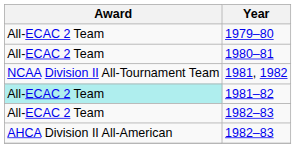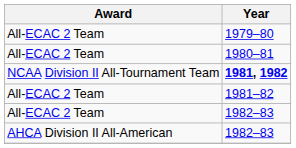row 4 | Year: normal -> bold
row 5 | Award: paleturquoise background -> no background
